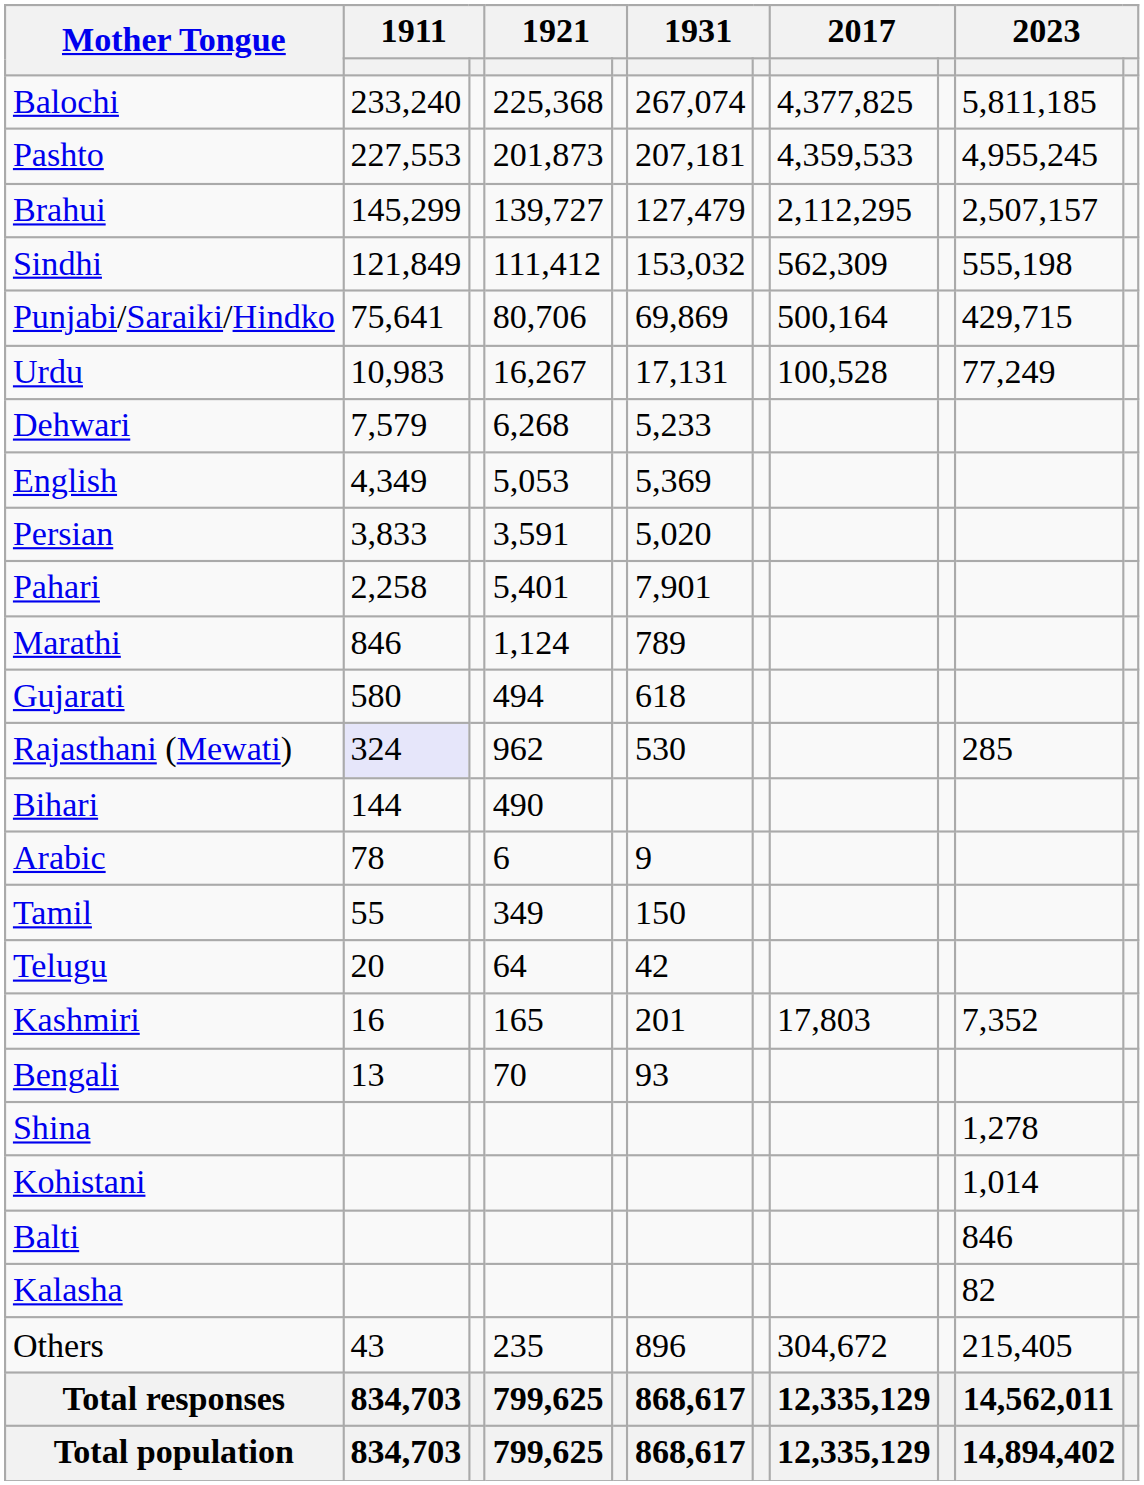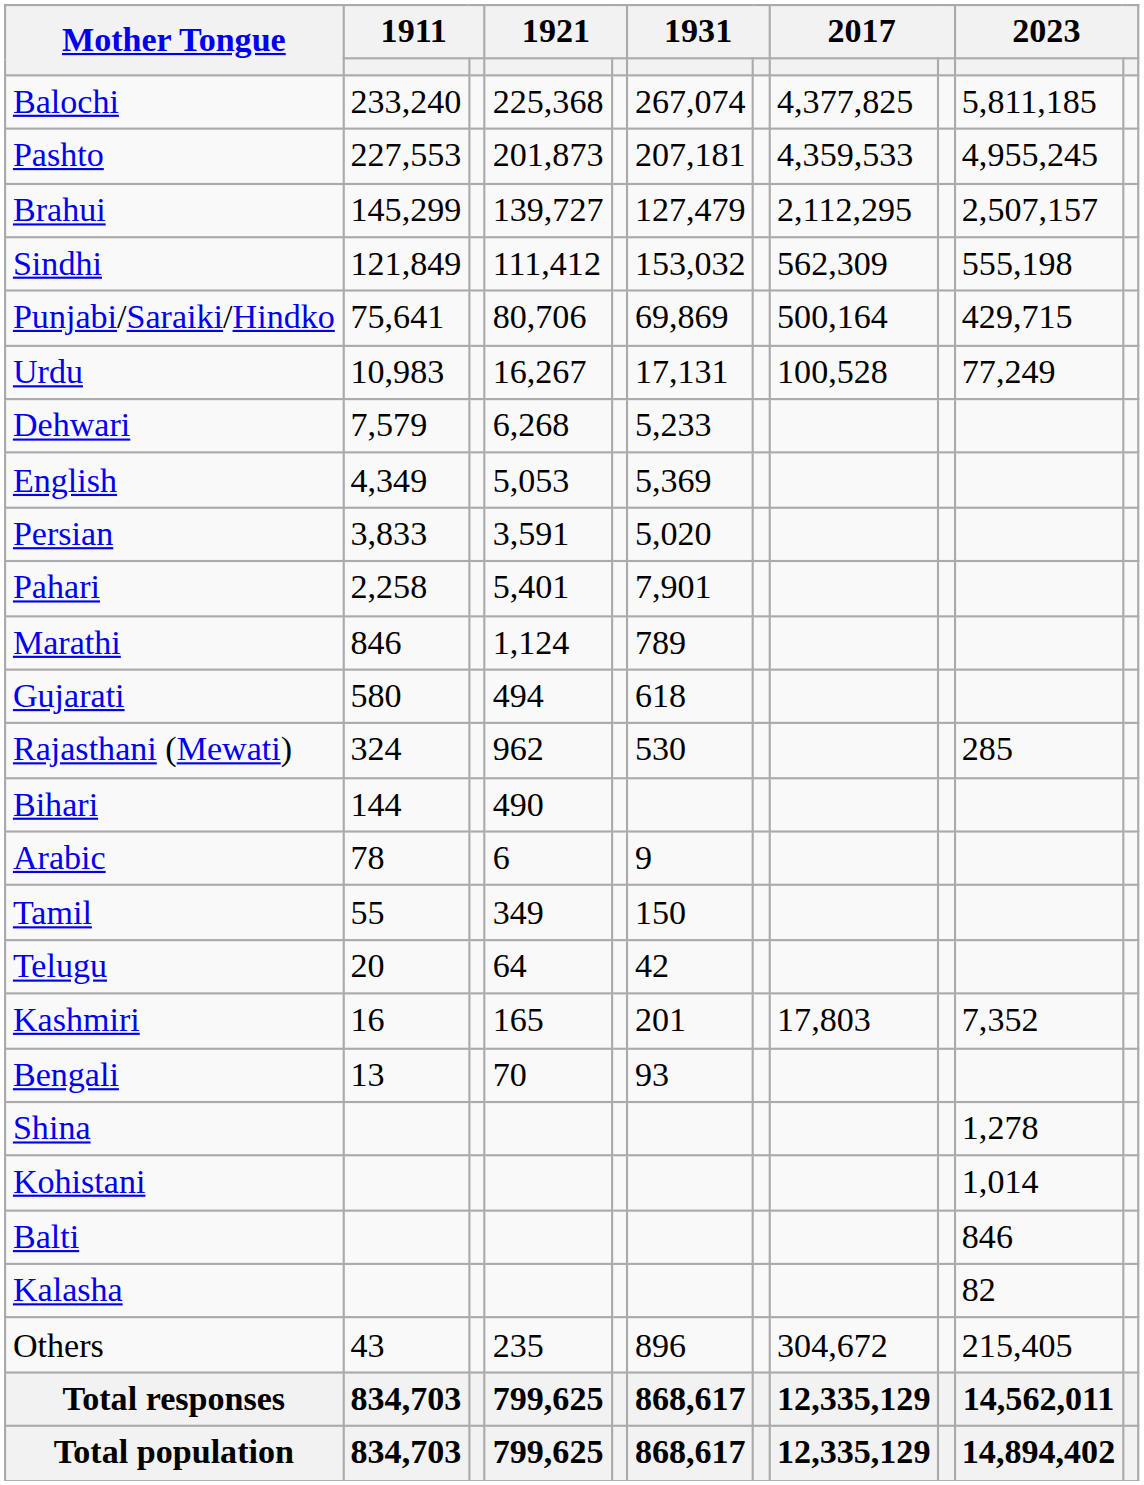Rajasthani (Mewati) | column 2: lavender background -> no background
